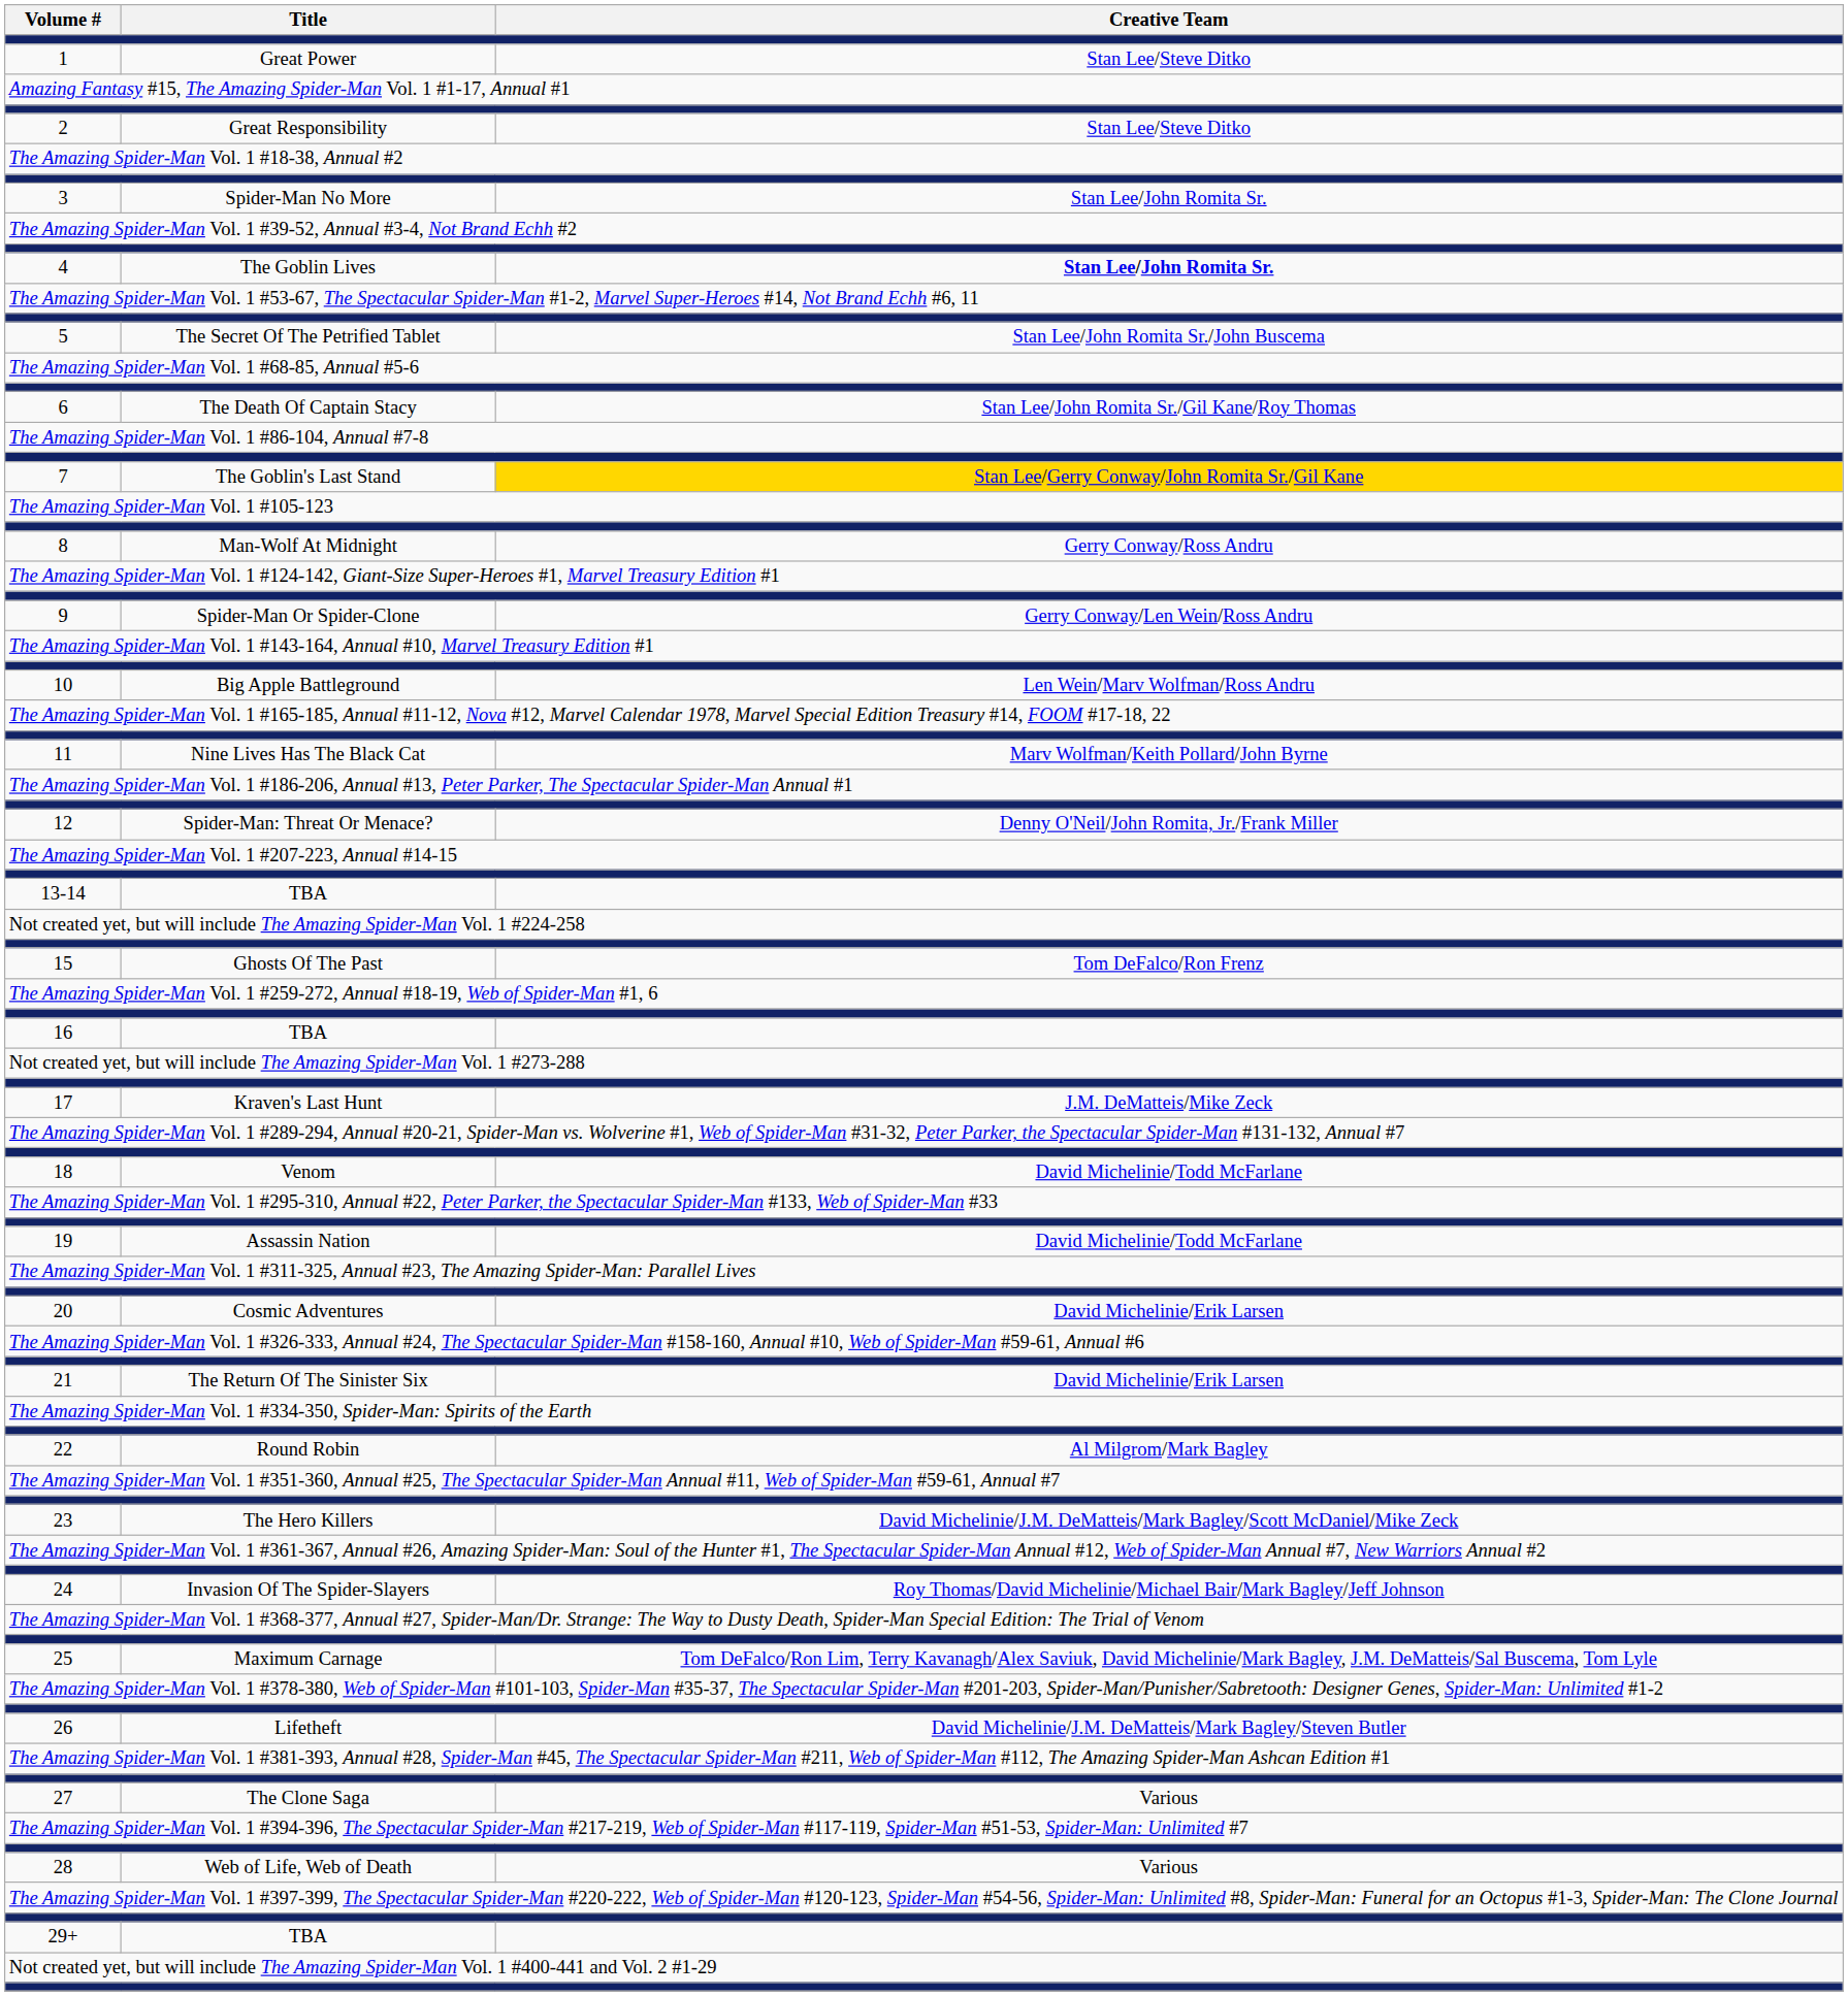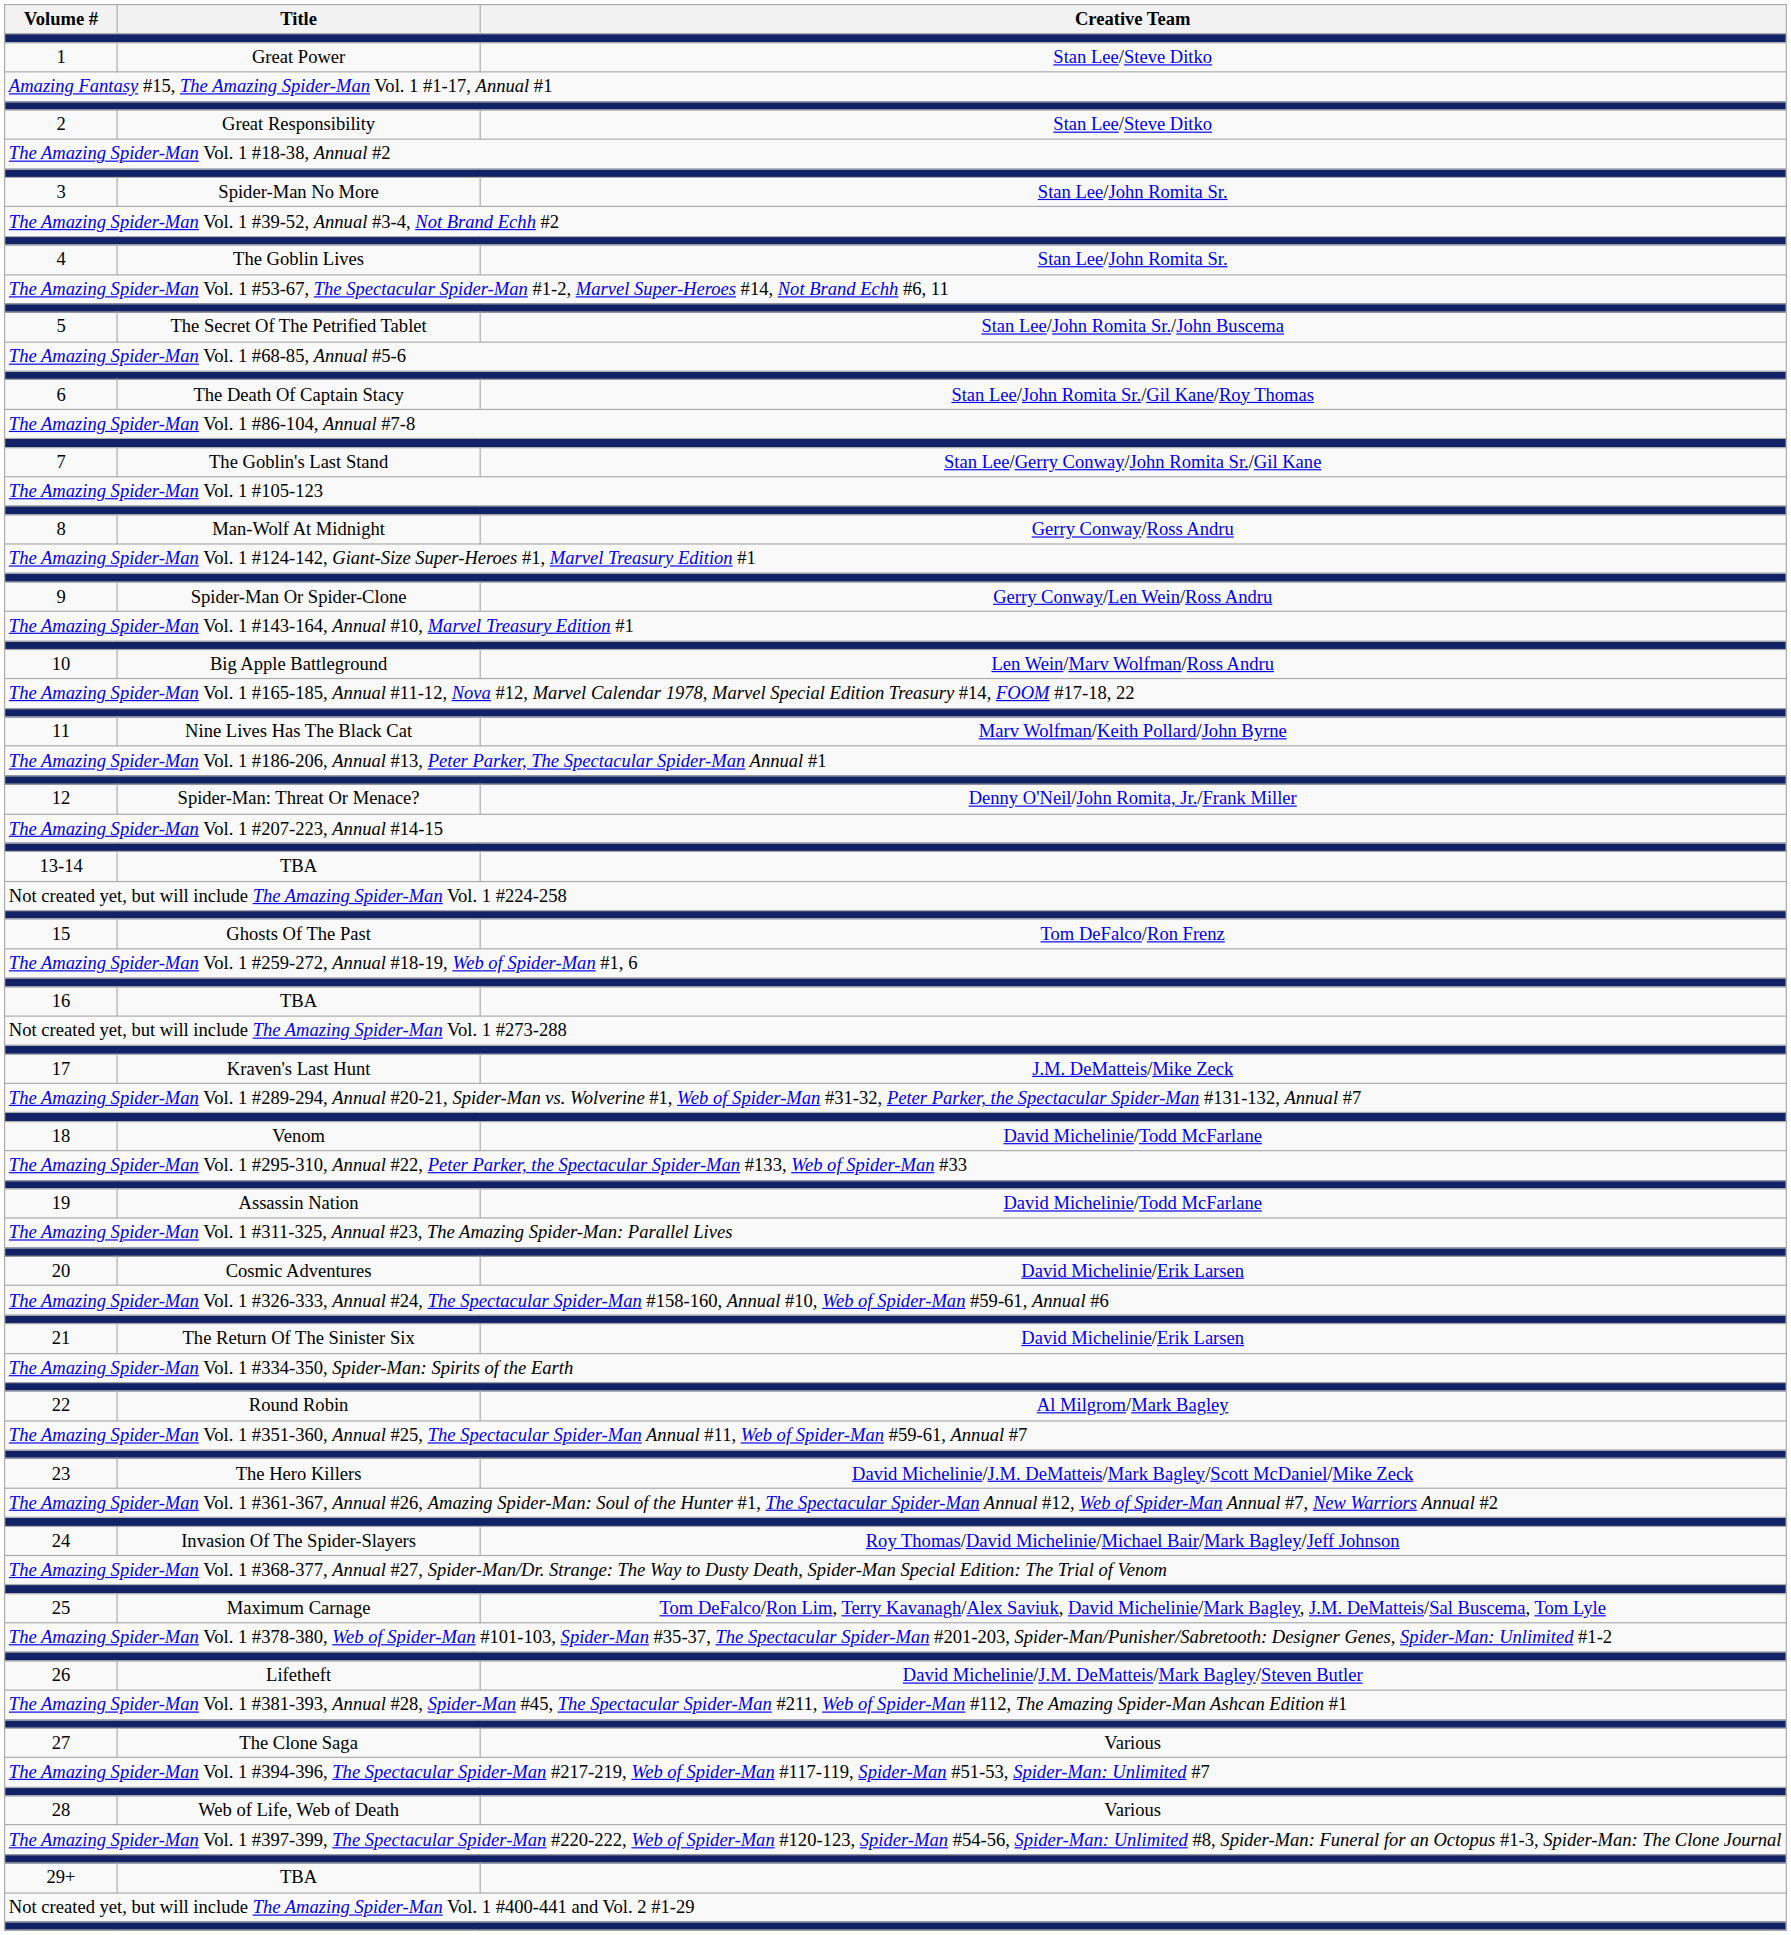4 | Creative Team: bold -> normal
7 | Creative Team: gold background -> no background
